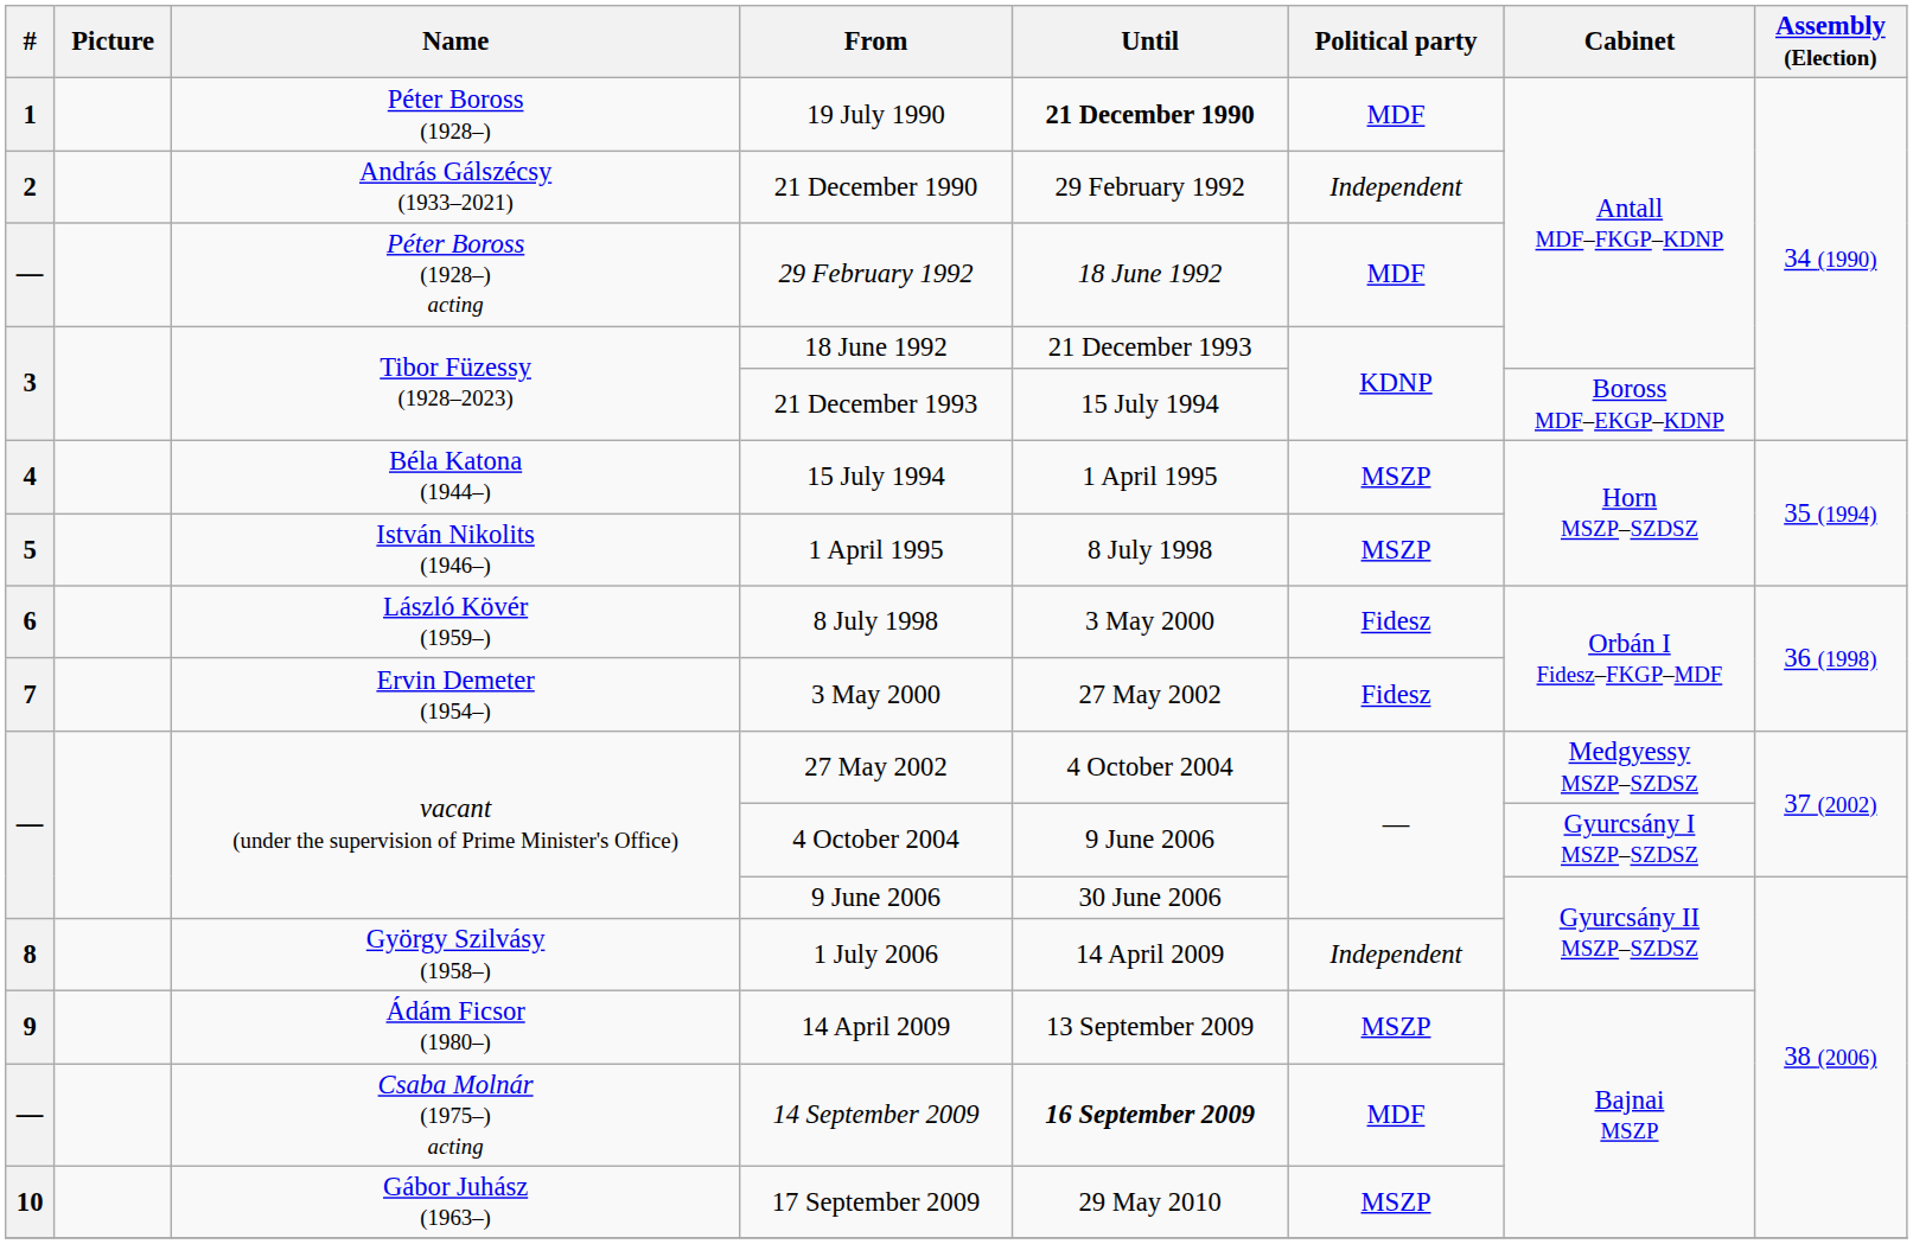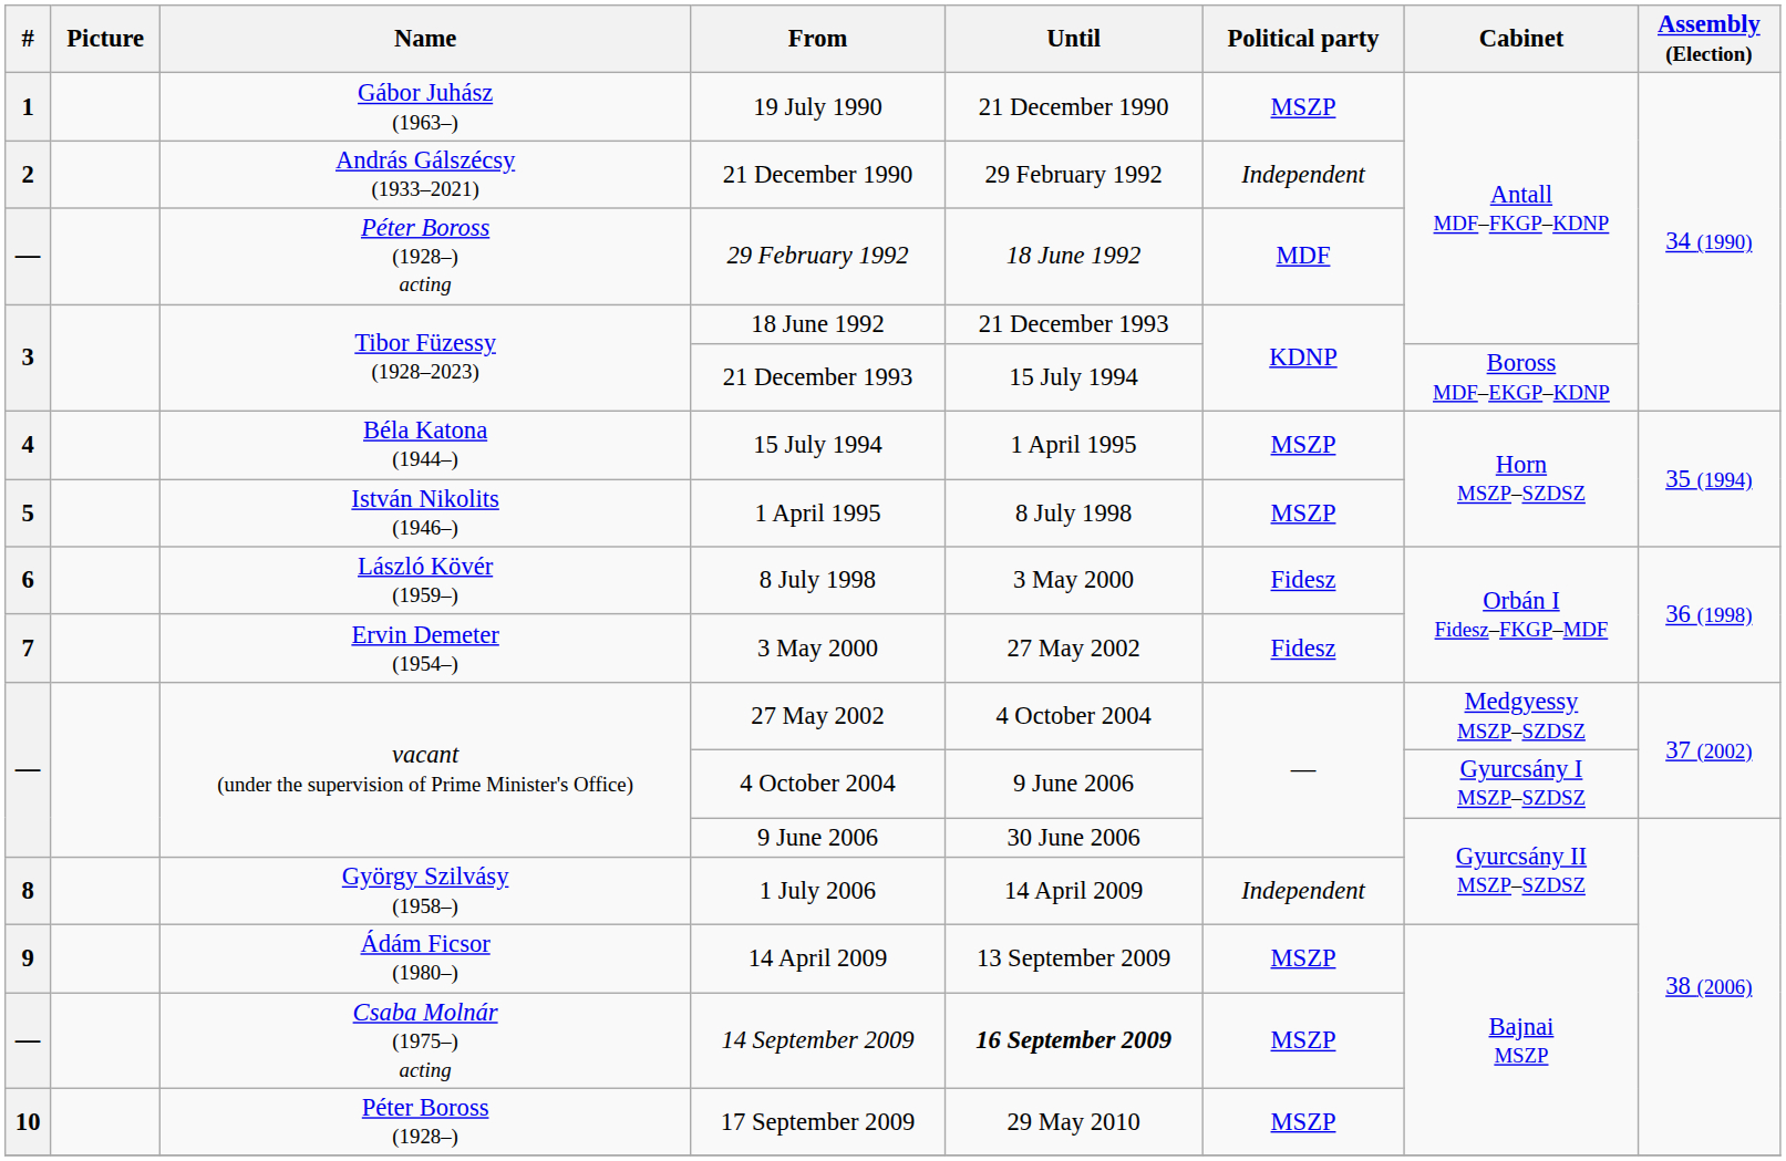19 July 1990 | Name: Péter Boross (1928–) -> Gábor Juhász (1963–)
19 July 1990 | Until: bold -> normal
19 July 1990 | Political party: MDF -> MSZP
14 September 2009 | Political party: MDF -> MSZP
17 September 2009 | Name: Gábor Juhász (1963–) -> Péter Boross (1928–)
